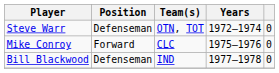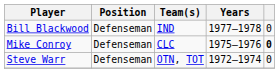rows swapped: Bill Blackwood <-> Steve Warr
Mike Conroy | Position: Forward -> Defenseman
Mike Conroy | column 5: normal -> bold
